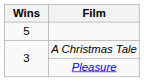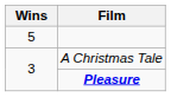Pleasure | Film: normal -> bold
